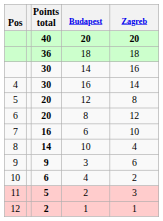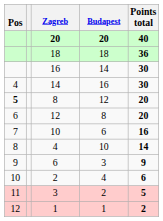columns swapped: Zagreb <-> Points total
row 6 | Pos: normal -> bold
